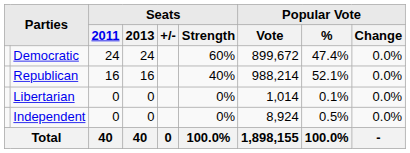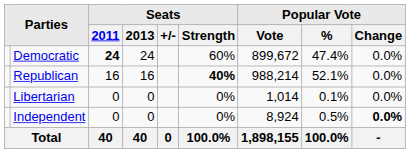Democratic | Seats / 2011: normal -> bold
Republican | Seats / Strength: normal -> bold
Independent | Popular Vote / Change: normal -> bold
